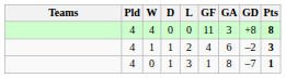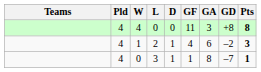columns swapped: D <-> L
